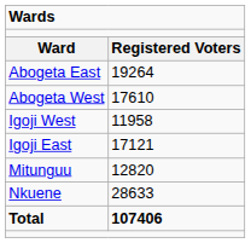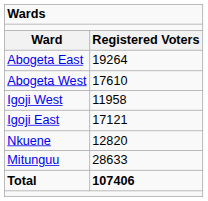row 8 | column 1: Mitunguu -> Nkuene
row 9 | column 1: Nkuene -> Mitunguu
